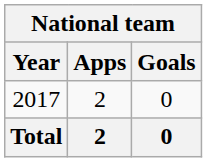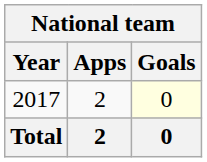2017 | Goals: no background -> lightyellow background
